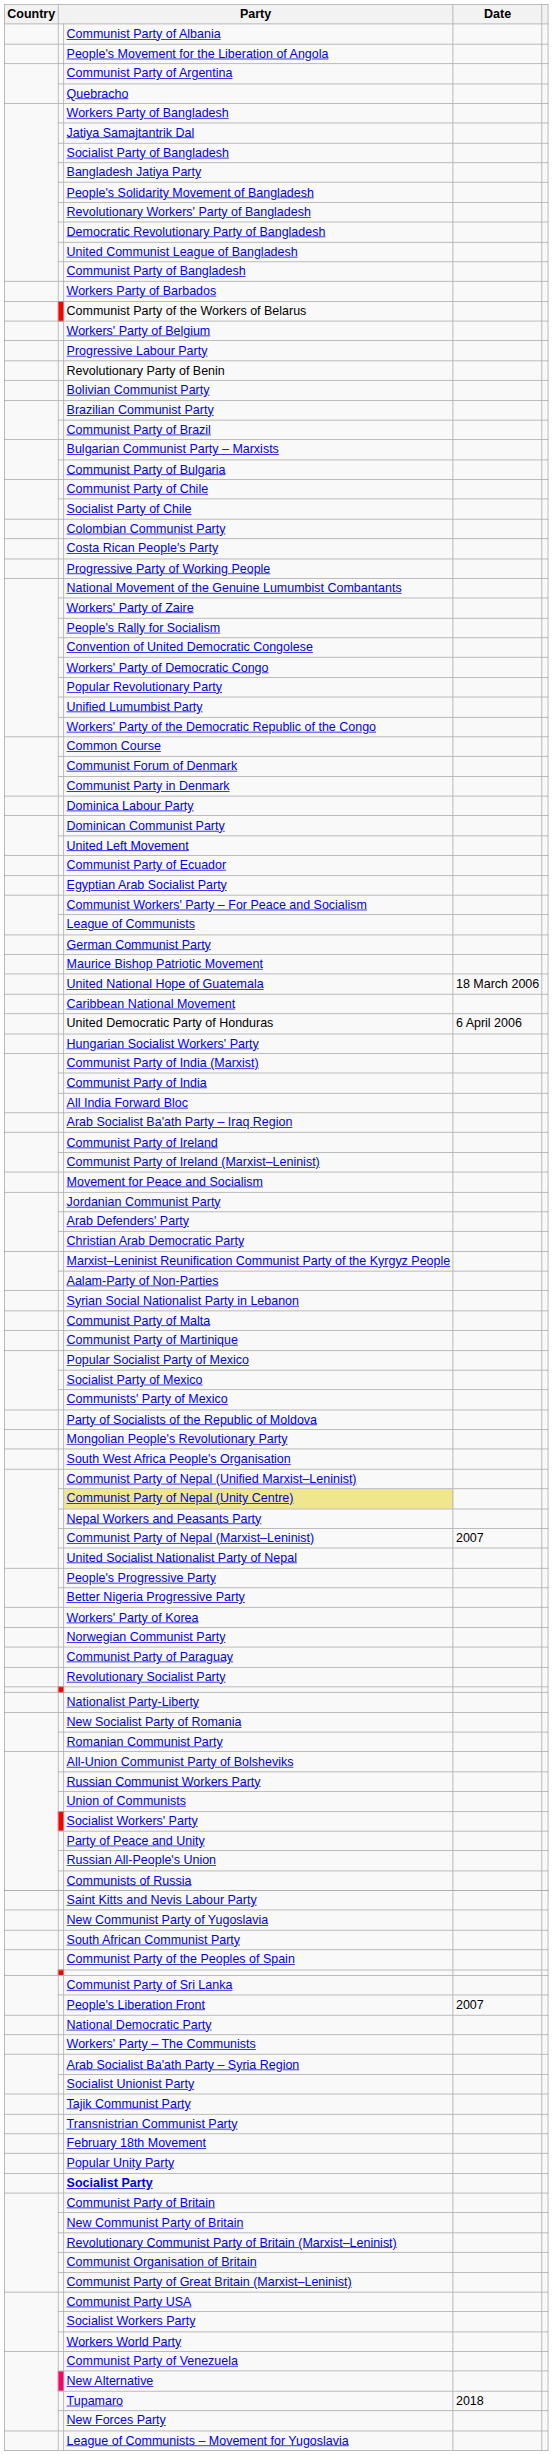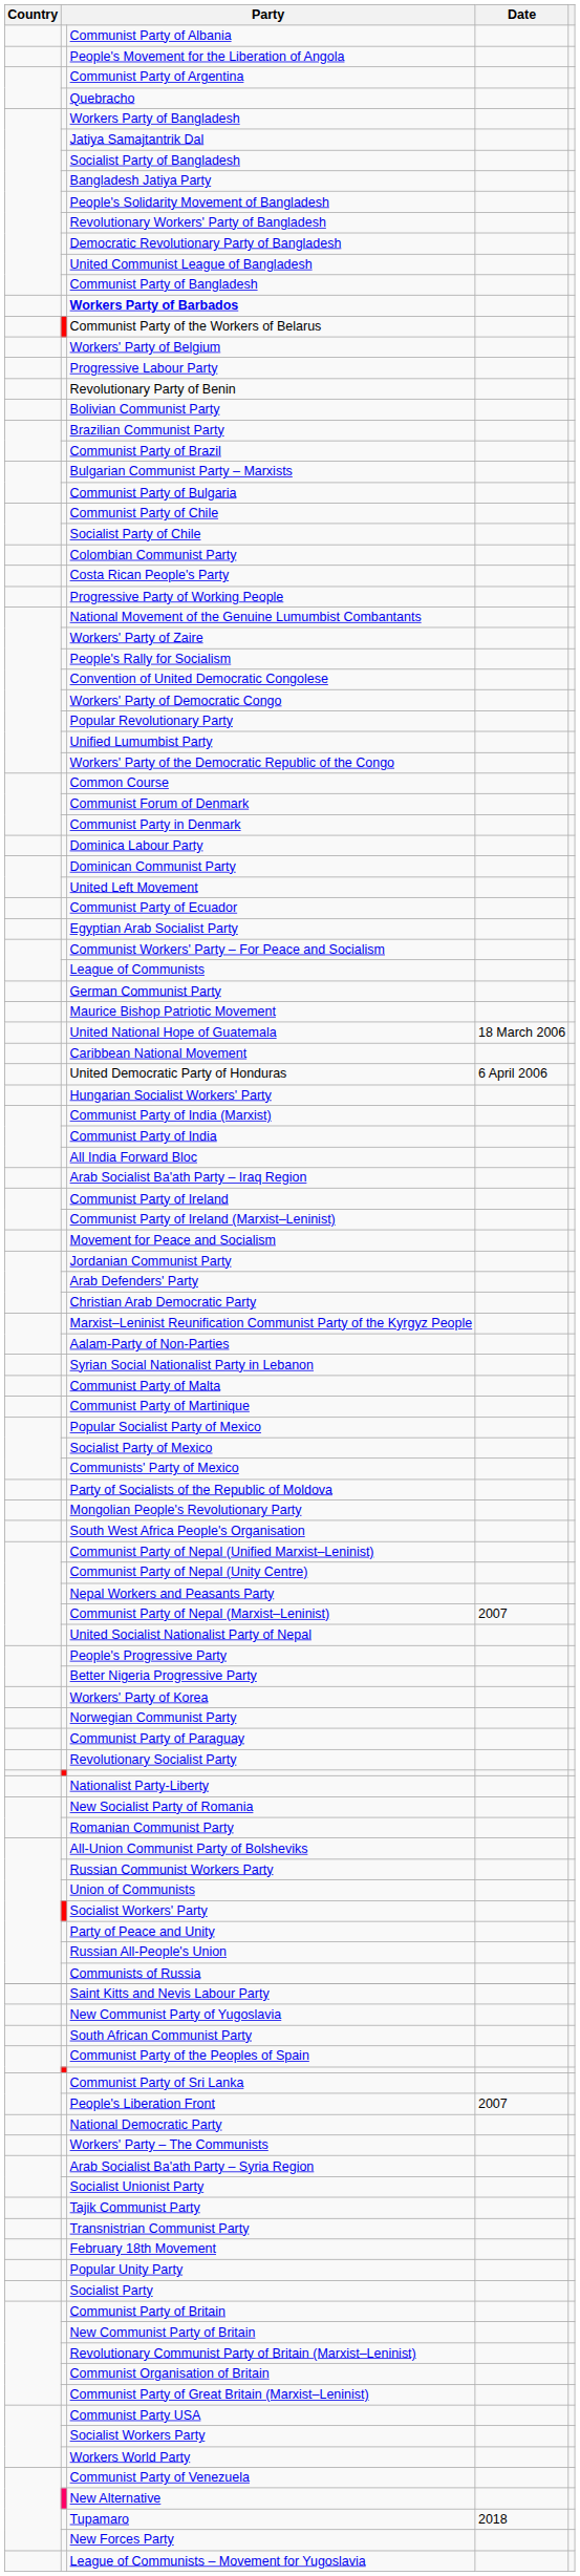Workers Party of Barbados | column 3: normal -> bold
Communist Party of Nepal (Unity Centre) | column 3: khaki background -> no background
Socialist Party | column 3: bold -> normal
